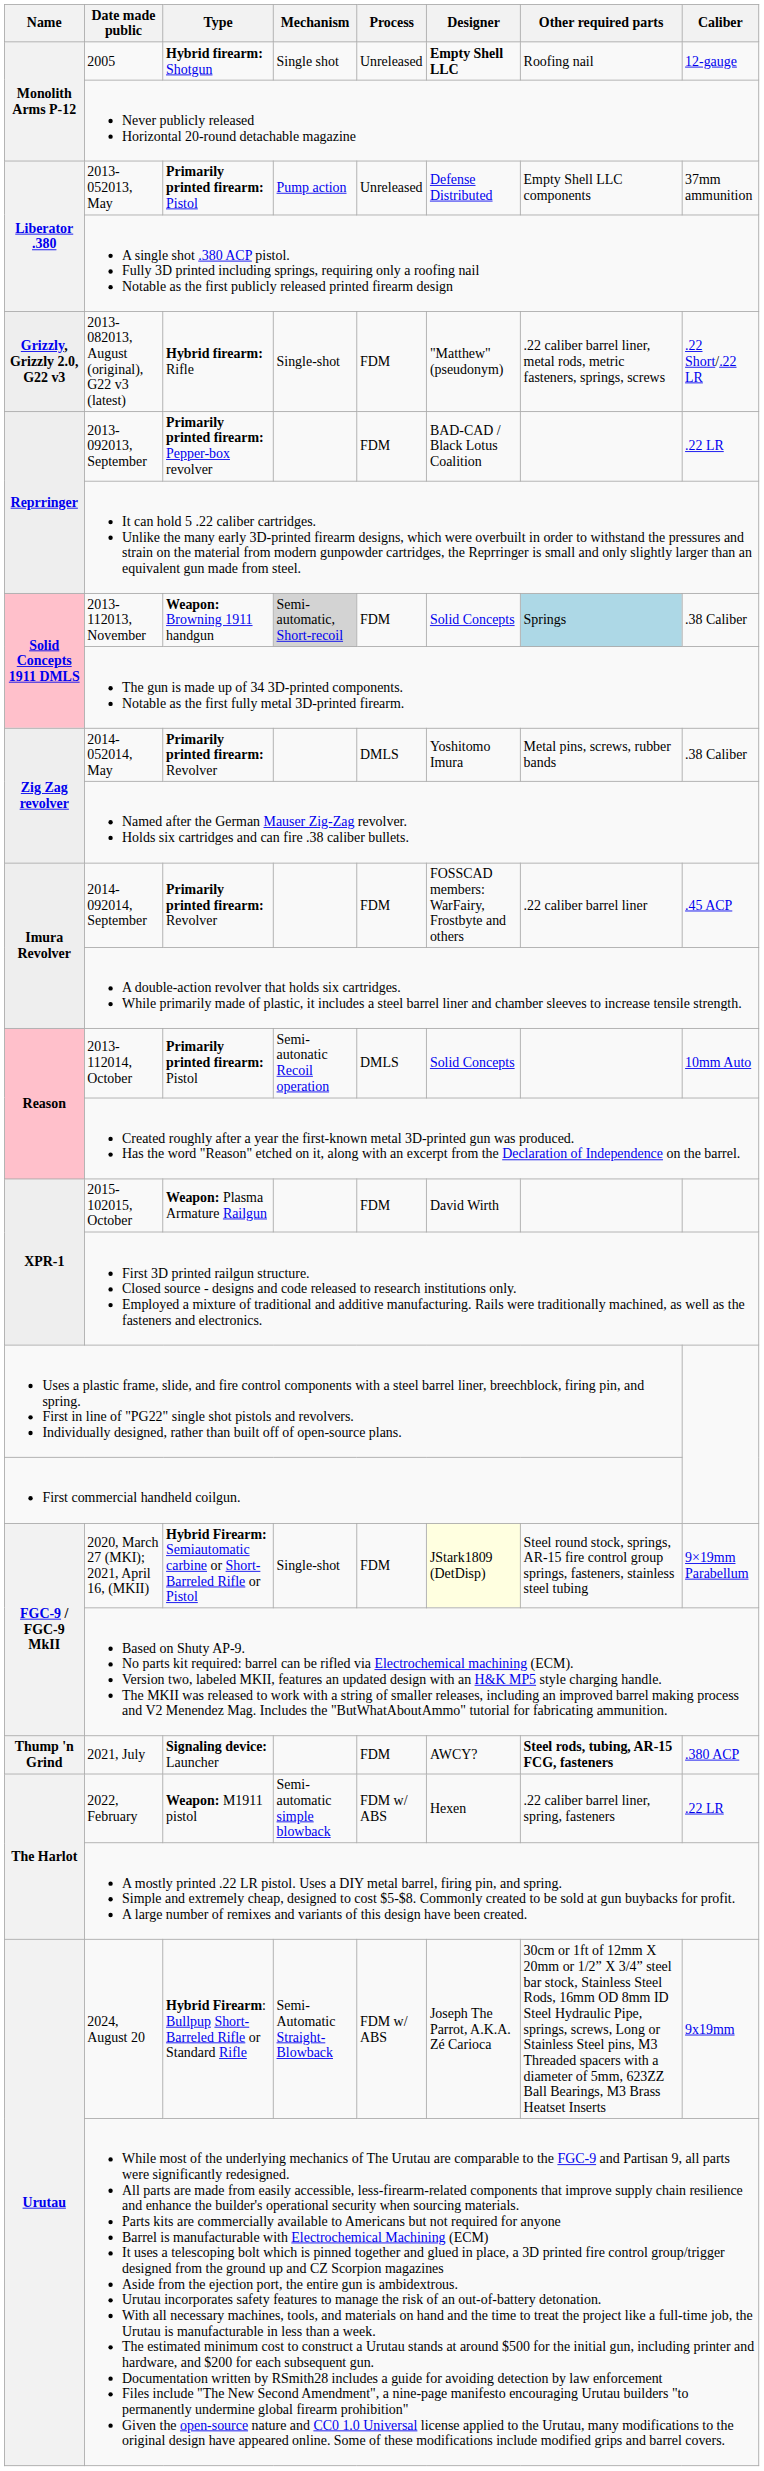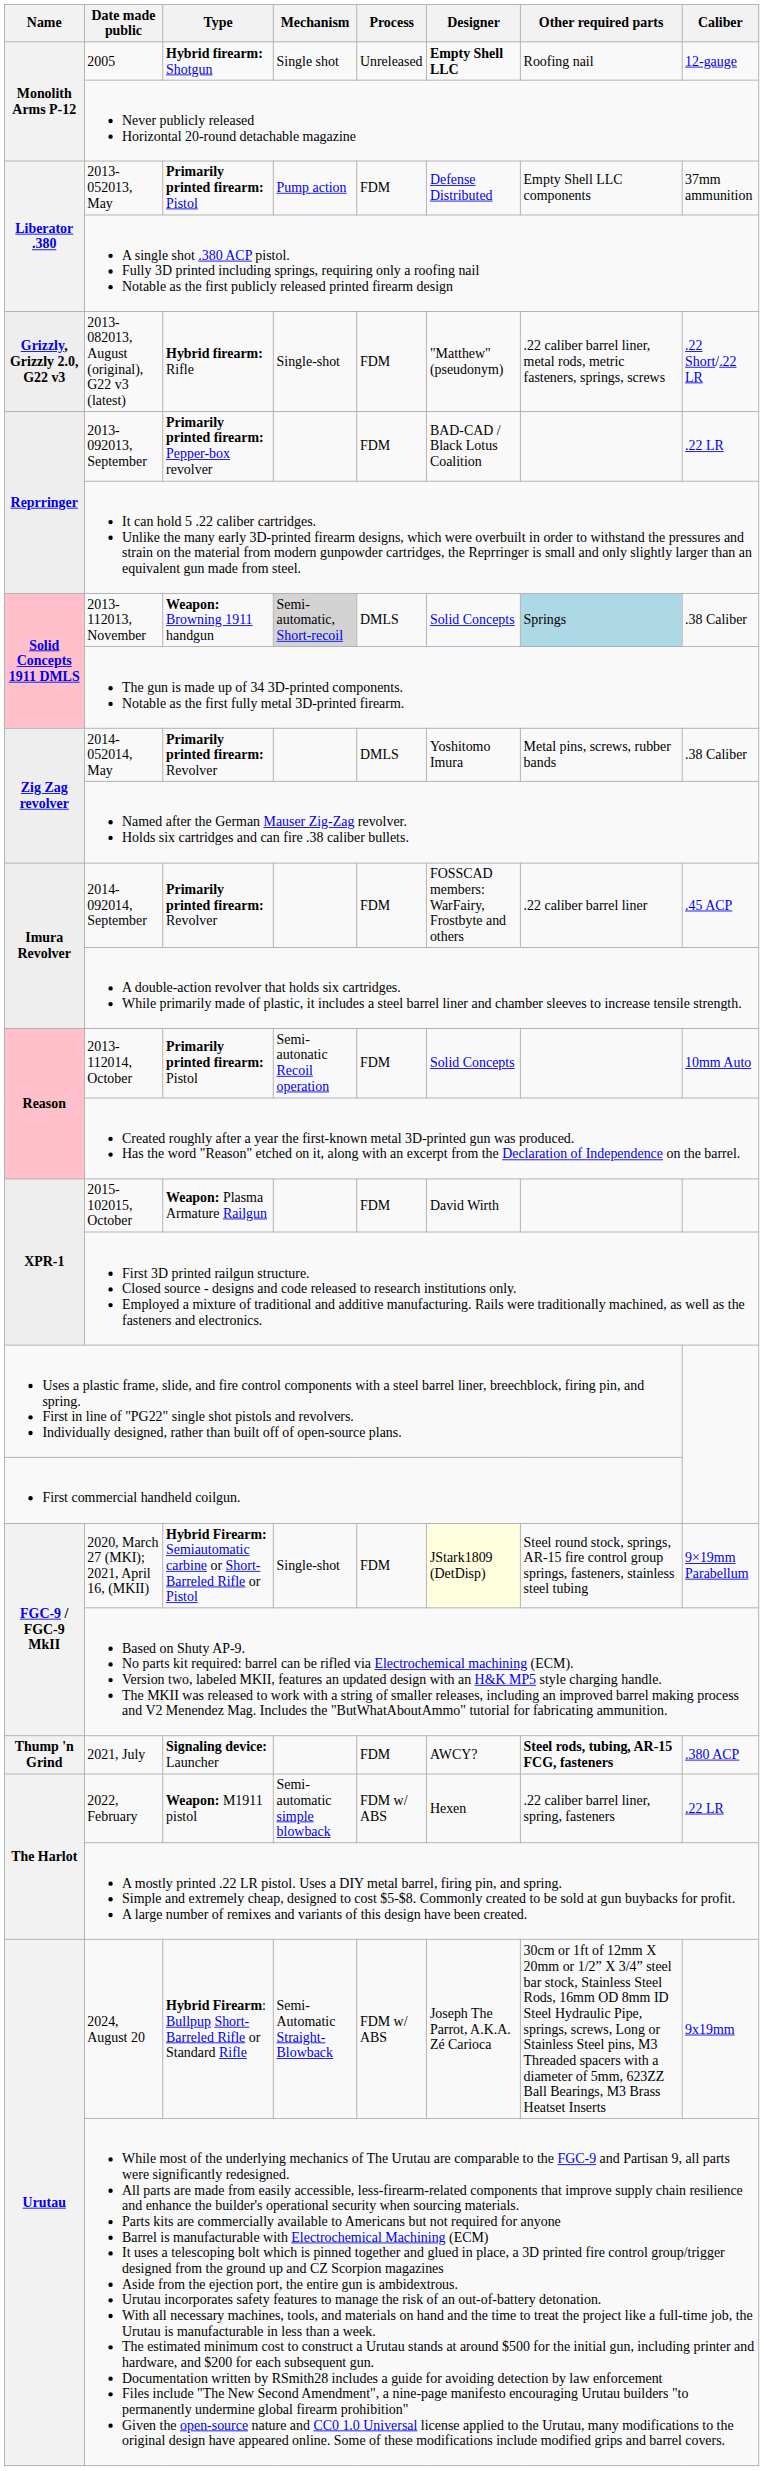2013-052013, May | Process: Unreleased -> FDM
2013-112013, November | Process: FDM -> DMLS
2013-112014, October | Process: DMLS -> FDM
